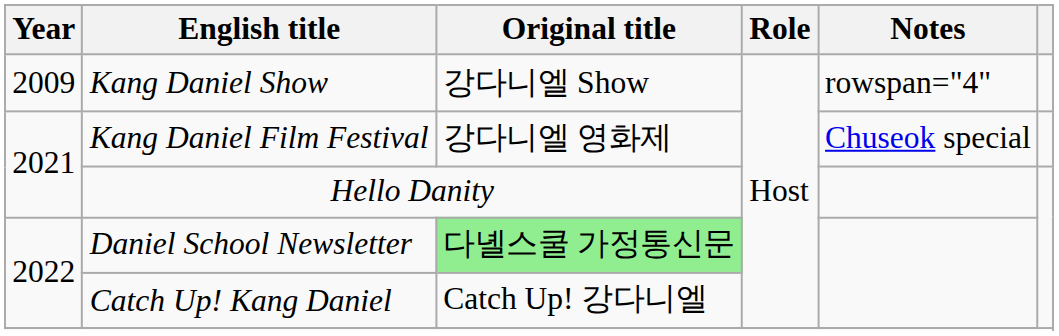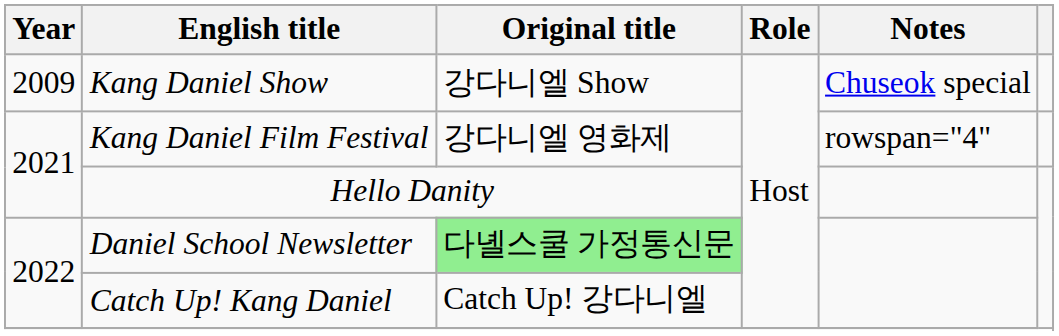Kang Daniel Show | Notes: rowspan="4" -> Chuseok special
Kang Daniel Film Festival | Notes: Chuseok special -> rowspan="4"
